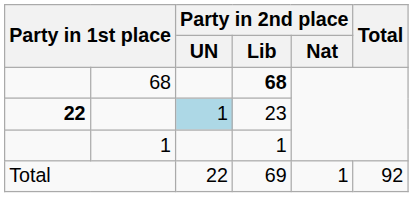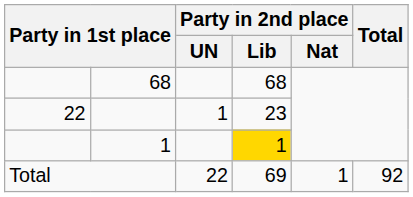row 3 | Party in 2nd place / Lib: bold -> normal
row 4 | column 1: bold -> normal
row 4 | Party in 2nd place / UN: lightblue background -> no background
row 5 | Party in 2nd place / Lib: no background -> gold background
